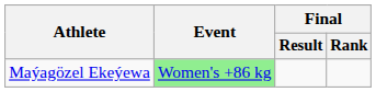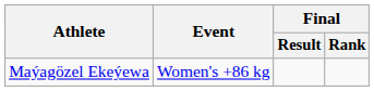Maýagözel Ekeýewa | Event: lightgreen background -> no background
